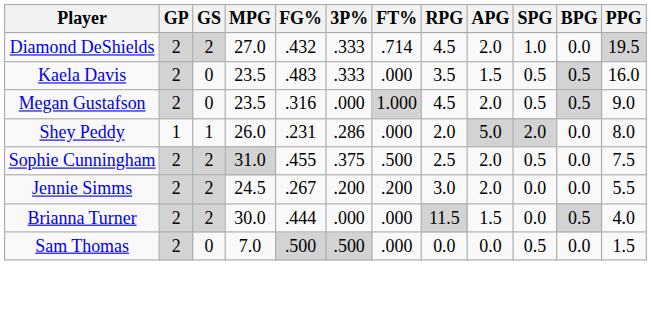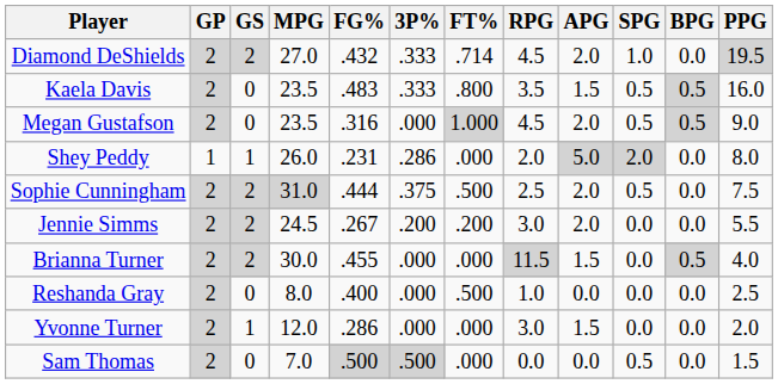Kaela Davis | FT%: .000 -> .800
Sophie Cunningham | FG%: .455 -> .444
Brianna Turner | FG%: .444 -> .455
+ row: Reshanda Gray | 2 | 0 | 8.0 | .400 | .000 | .500 | 1.0 | 0.0 | 0.0 | 0.0 | 2.5
+ row: Yvonne Turner | 2 | 1 | 12.0 | .286 | .000 | .000 | 3.0 | 1.5 | 0.0 | 0.0 | 2.0
